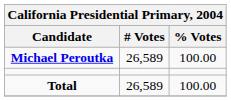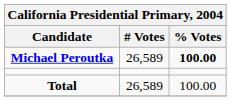Michael Peroutka | % Votes: normal -> bold
